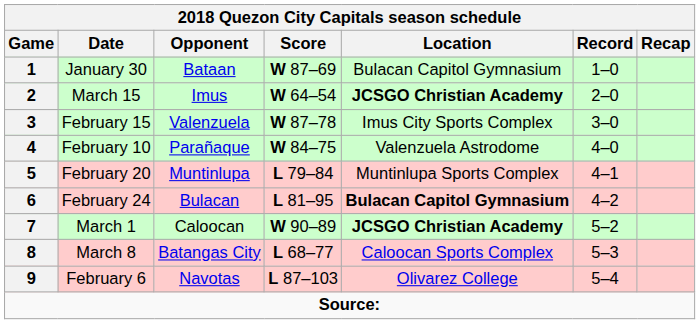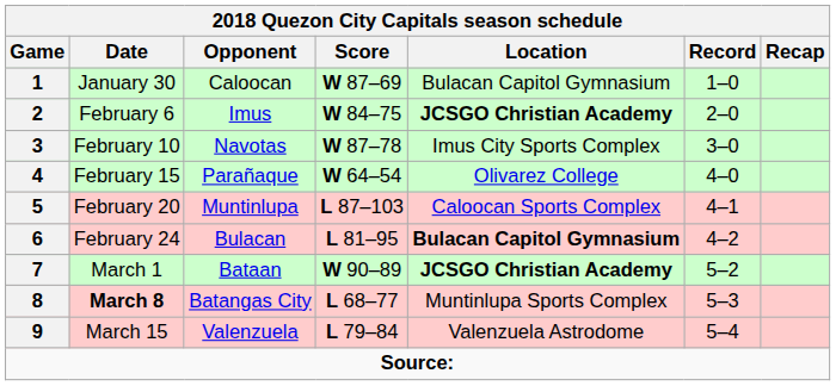1 | Opponent: Bataan -> Caloocan
2 | Date: March 15 -> February 6
2 | Score: W 64–54 -> W 84–75
3 | Date: February 15 -> February 10
3 | Opponent: Valenzuela -> Navotas
4 | Date: February 10 -> February 15
4 | Score: W 84–75 -> W 64–54
4 | Location: Valenzuela Astrodome -> Olivarez College
5 | Score: L 79–84 -> L 87–103
5 | Location: Muntinlupa Sports Complex -> Caloocan Sports Complex
7 | Opponent: Caloocan -> Bataan
8 | Date: normal -> bold
8 | Location: Caloocan Sports Complex -> Muntinlupa Sports Complex
9 | Date: February 6 -> March 15
9 | Opponent: Navotas -> Valenzuela
9 | Score: L 87–103 -> L 79–84
9 | Location: Olivarez College -> Valenzuela Astrodome
